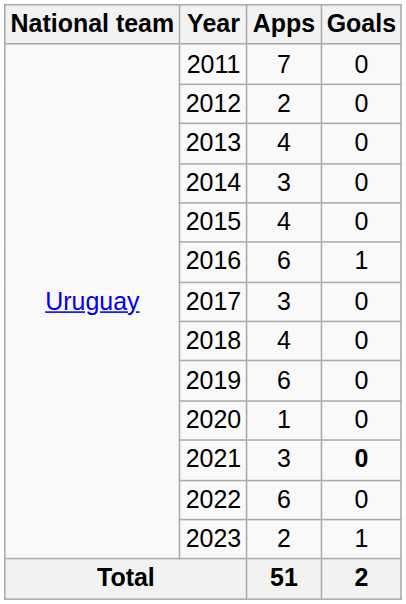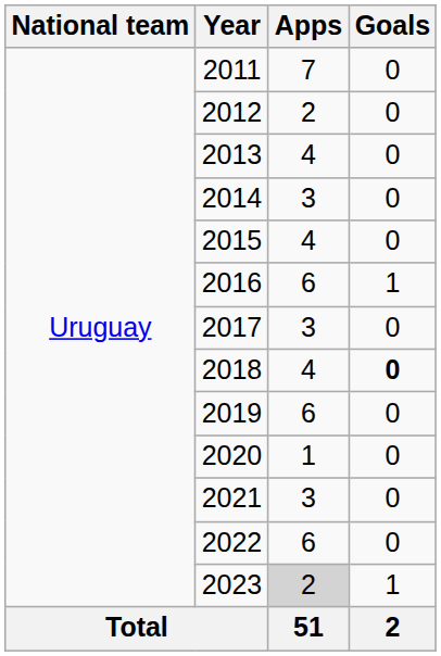2018 | Goals: normal -> bold
2021 | Goals: bold -> normal
2023 | Apps: no background -> lightgrey background
